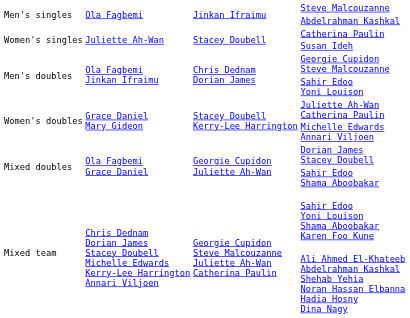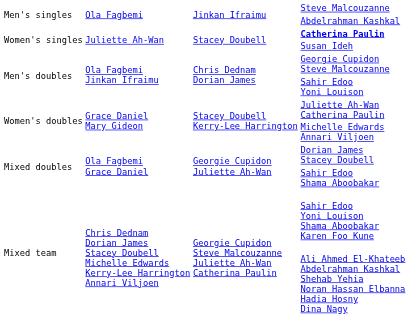Catherina Paulin | column 4: normal -> bold
